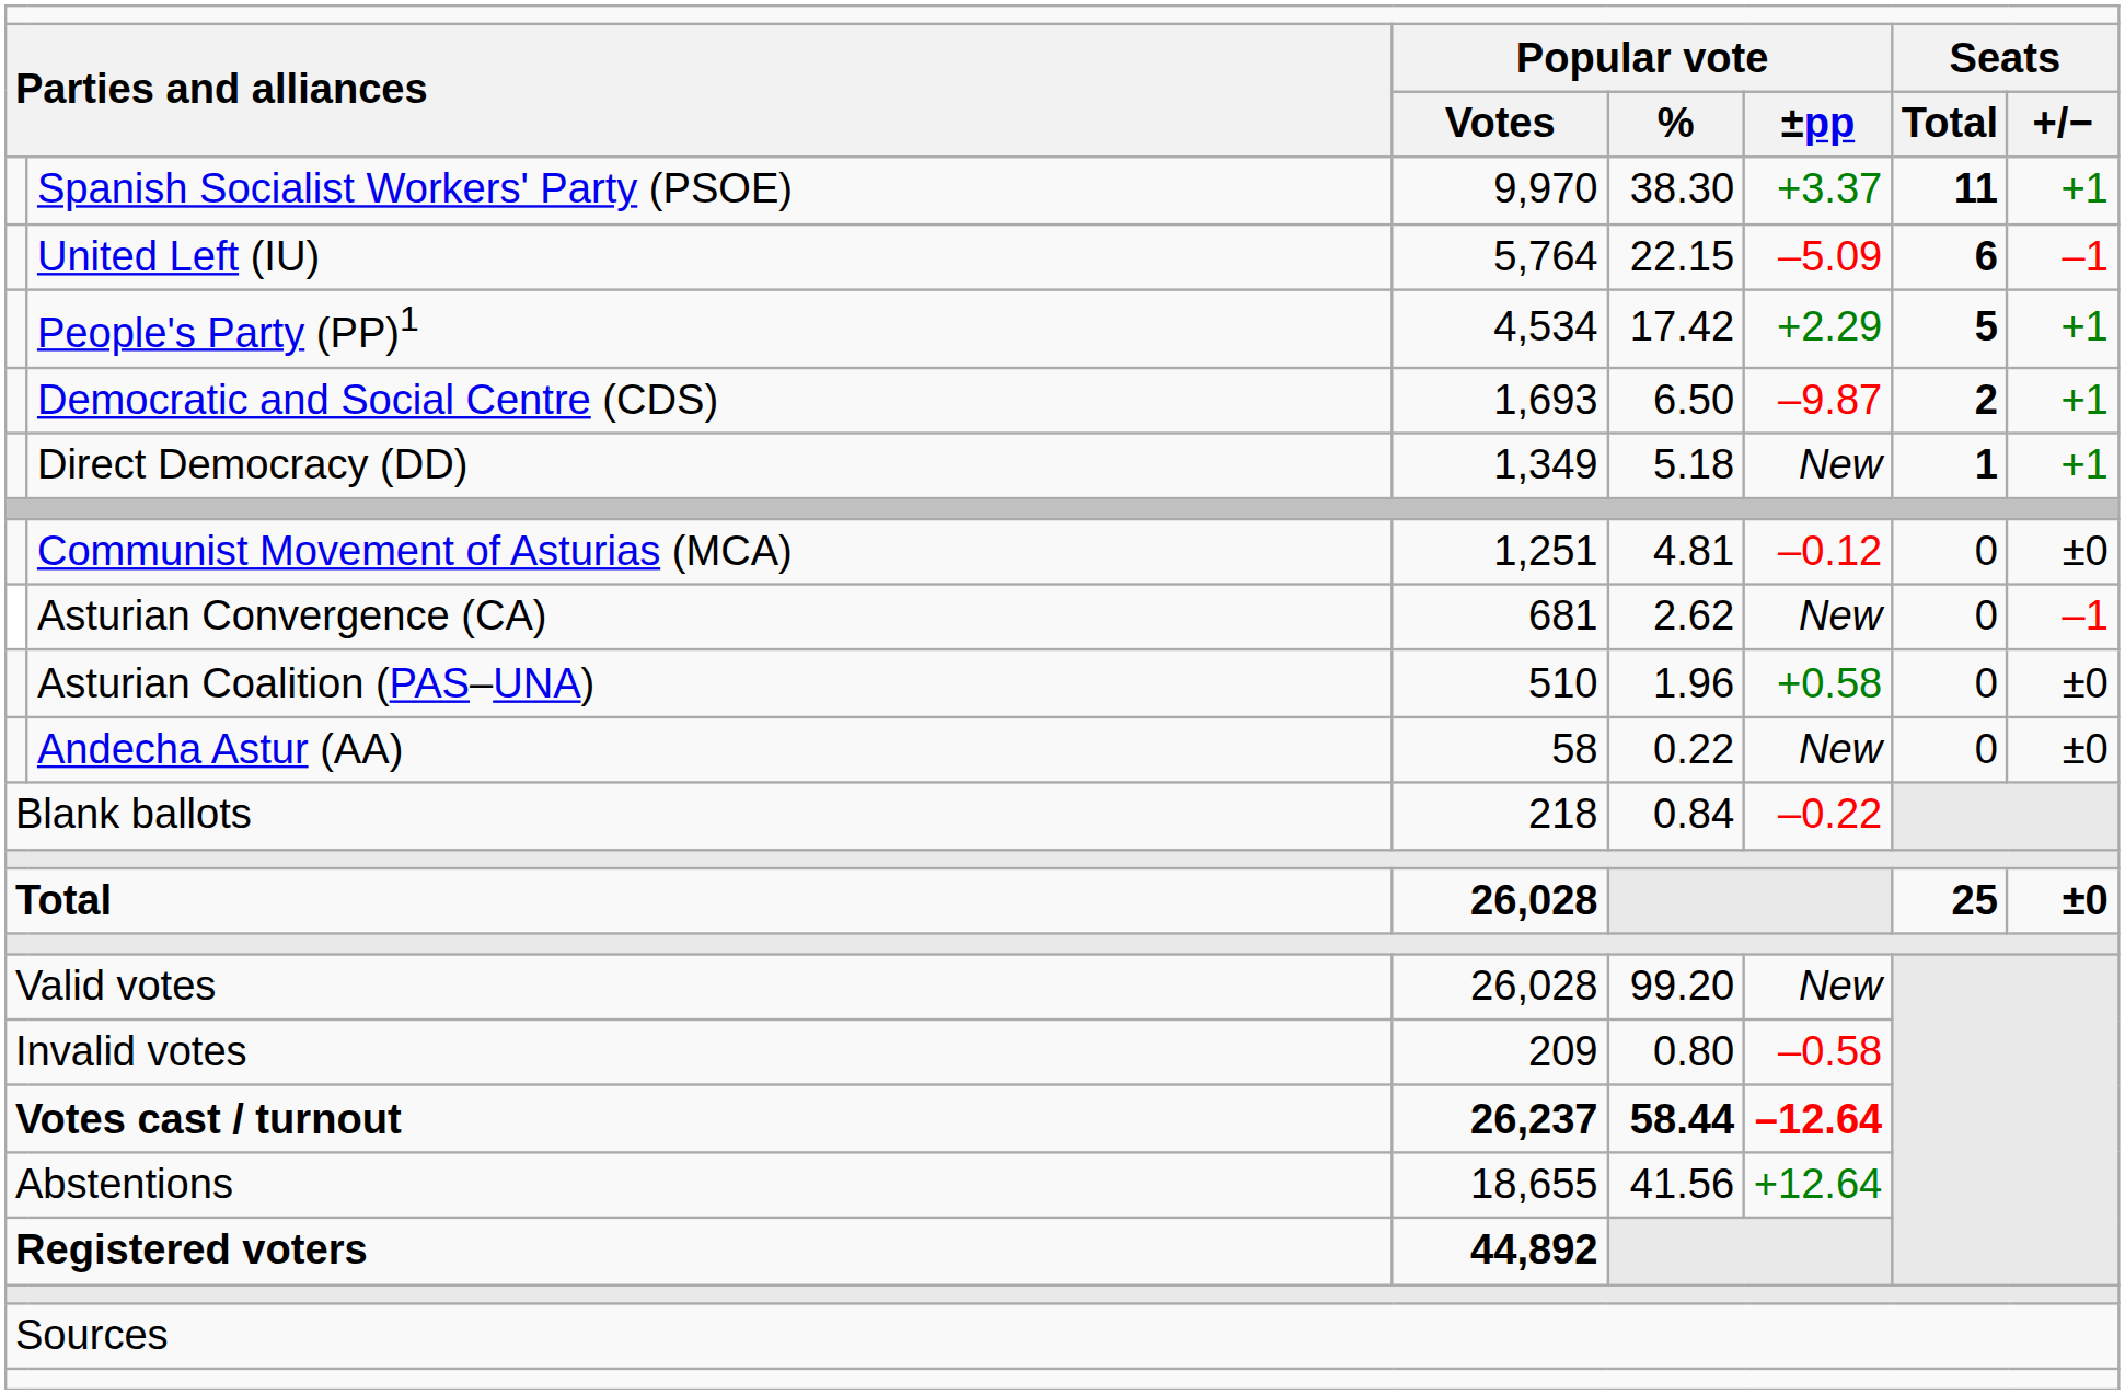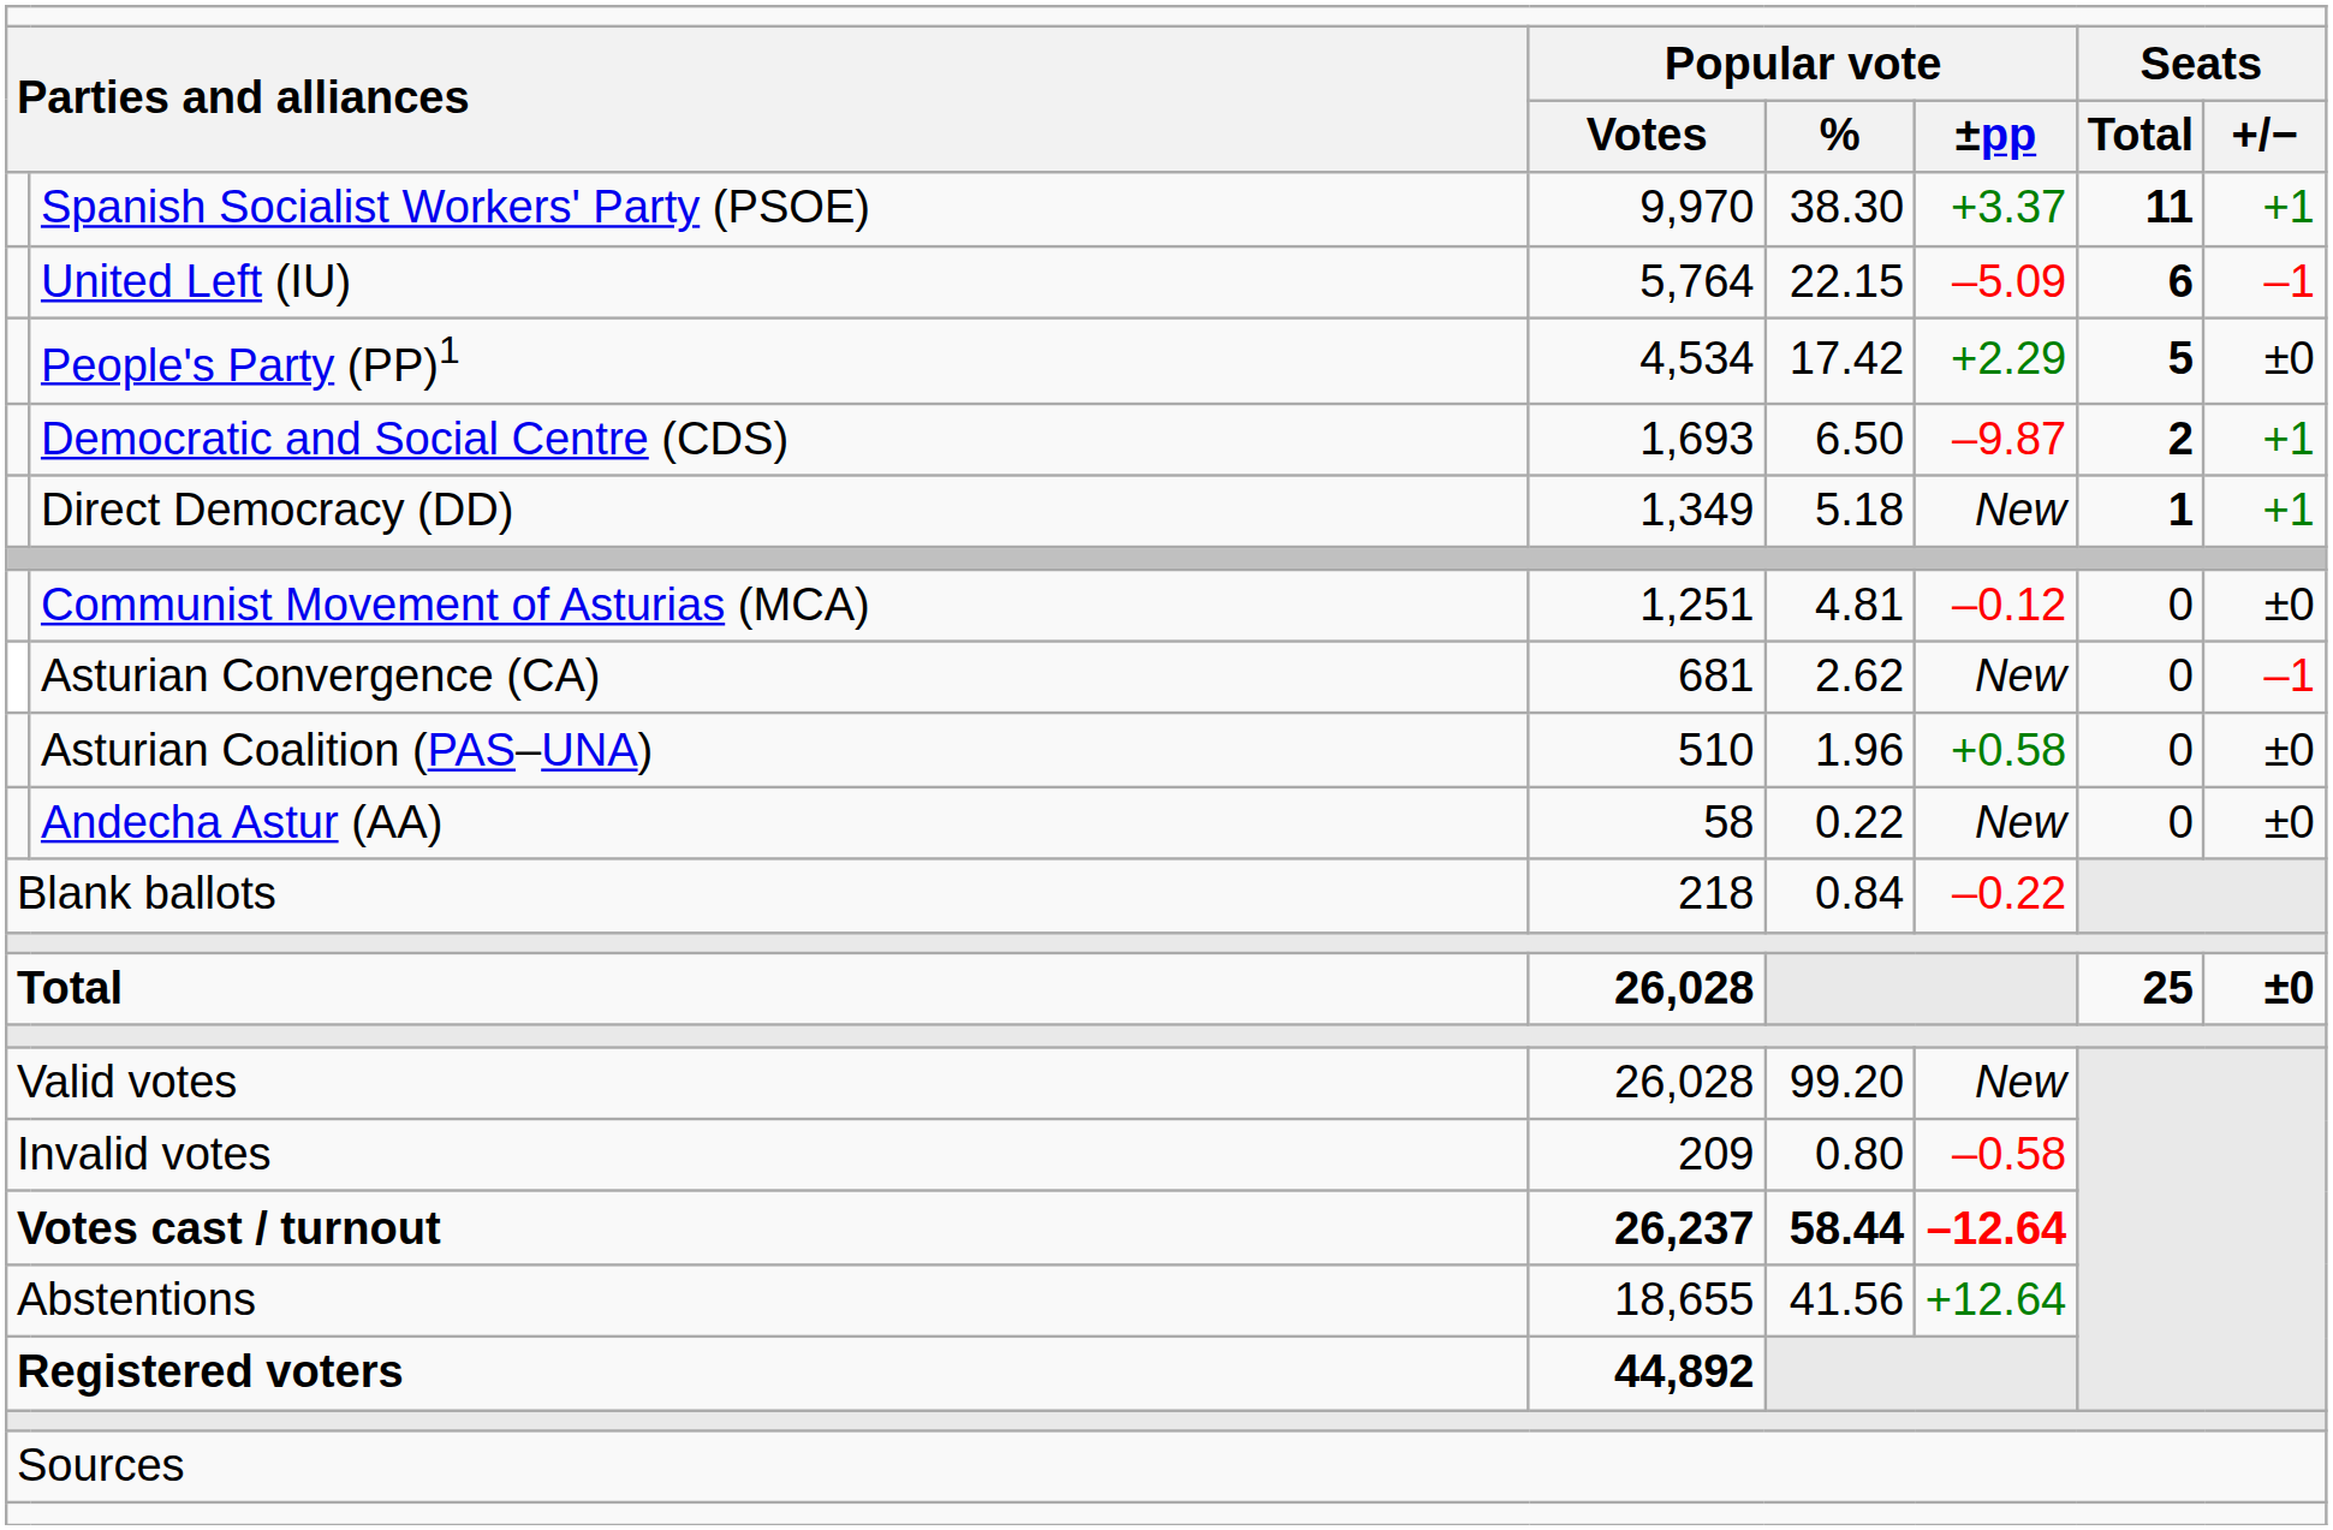People's Party (PP)1 | column 7: +1 -> ±0
